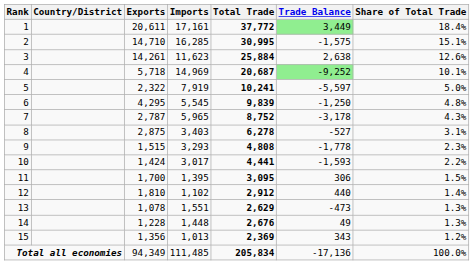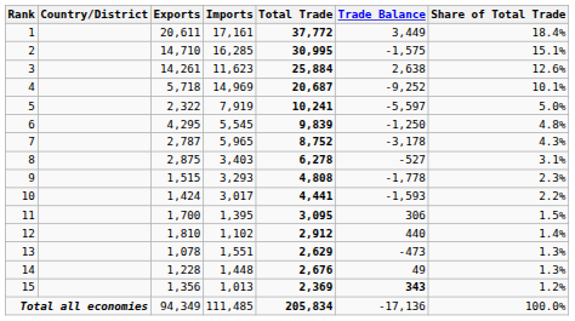1 | Trade Balance: lightgreen background -> no background
4 | Trade Balance: lightgreen background -> no background
15 | Trade Balance: normal -> bold
